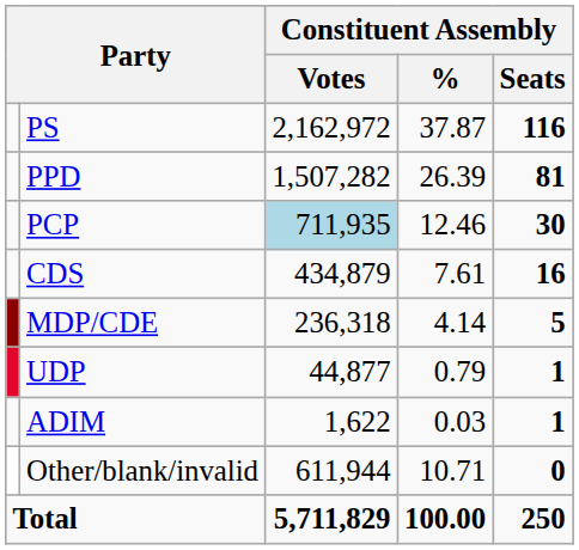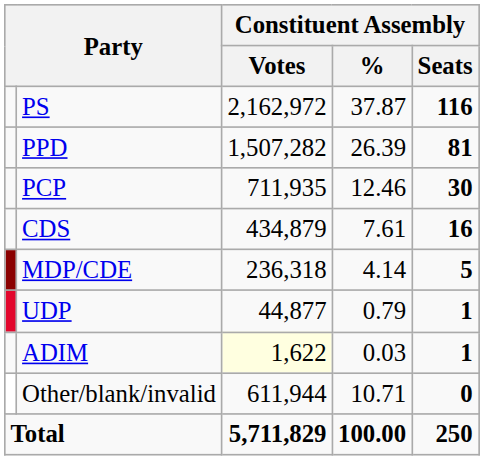PCP | Constituent Assembly / Votes: lightblue background -> no background
ADIM | Constituent Assembly / Votes: no background -> lightyellow background
